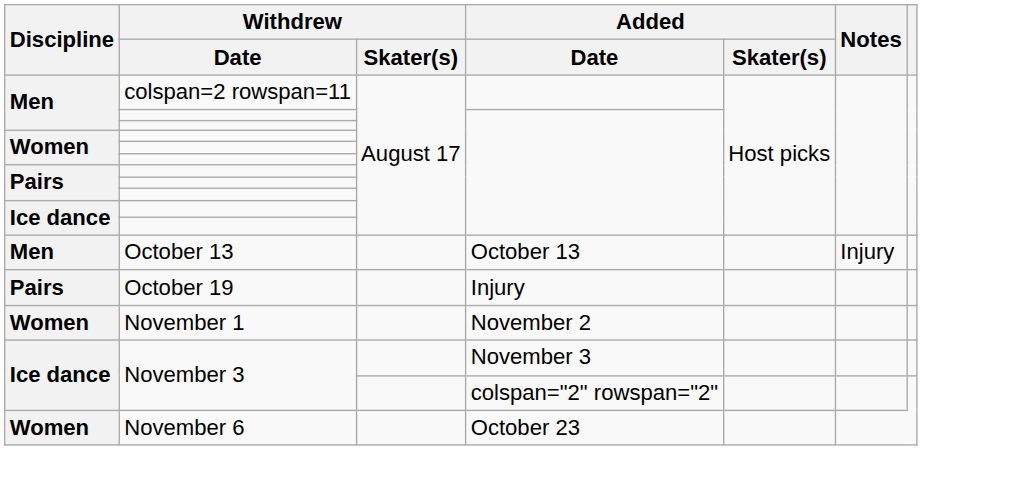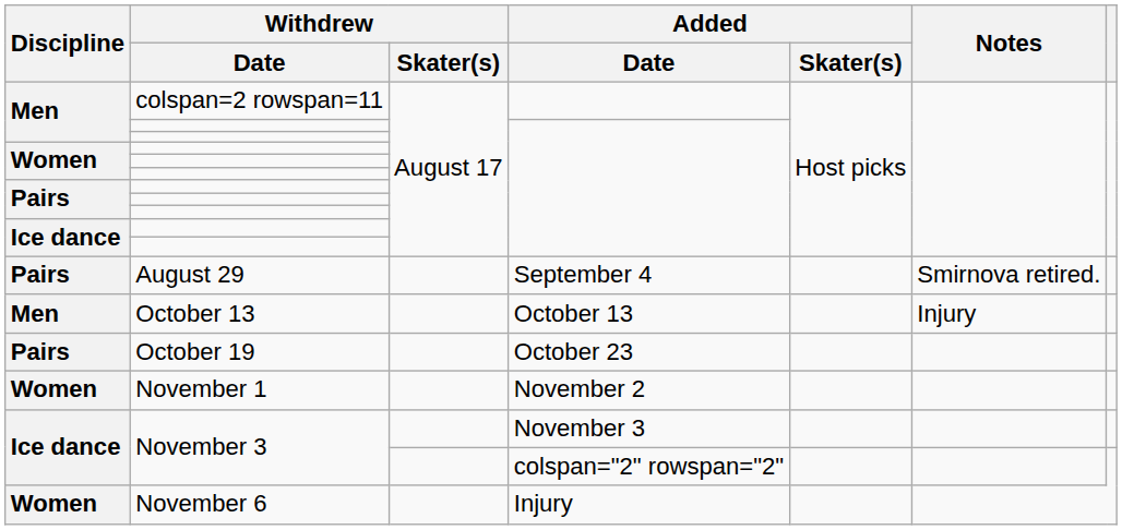+ row: Pairs | August 29 | September 4 | Smirnova retired.
October 19 | Added / Date: Injury -> October 23
November 6 | Added / Date: October 23 -> Injury
